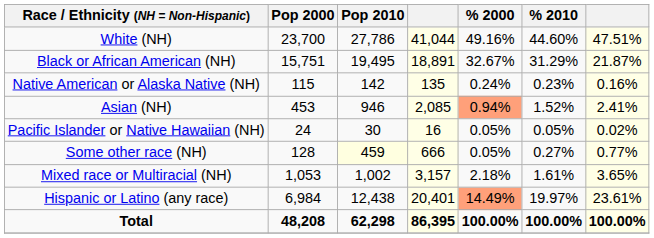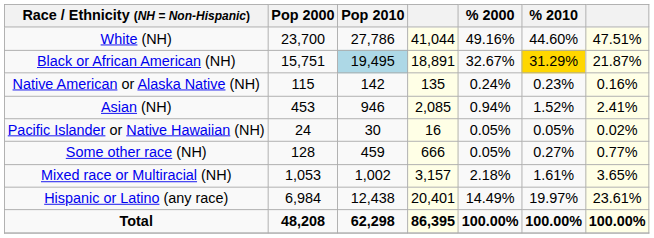Black or African American (NH) | Pop 2010: no background -> lightblue background
Black or African American (NH) | % 2010: no background -> gold background
Asian (NH) | % 2000: lightsalmon background -> no background
Some other race (NH) | Pop 2010: lightyellow background -> no background
Hispanic or Latino (any race) | % 2000: lightsalmon background -> no background
